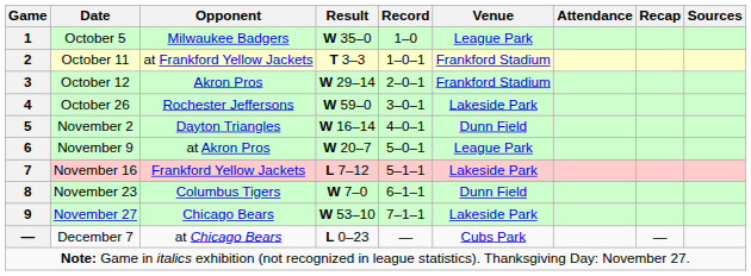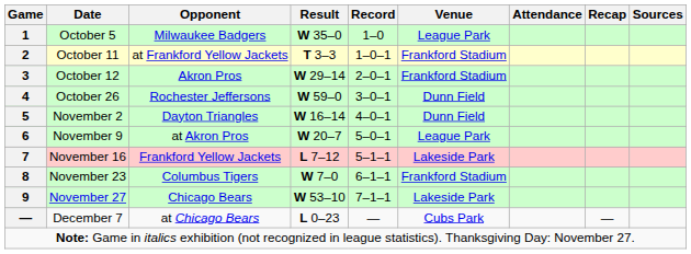October 26 | Venue: Lakeside Park -> Dunn Field
November 23 | Venue: Dunn Field -> Frankford Stadium
